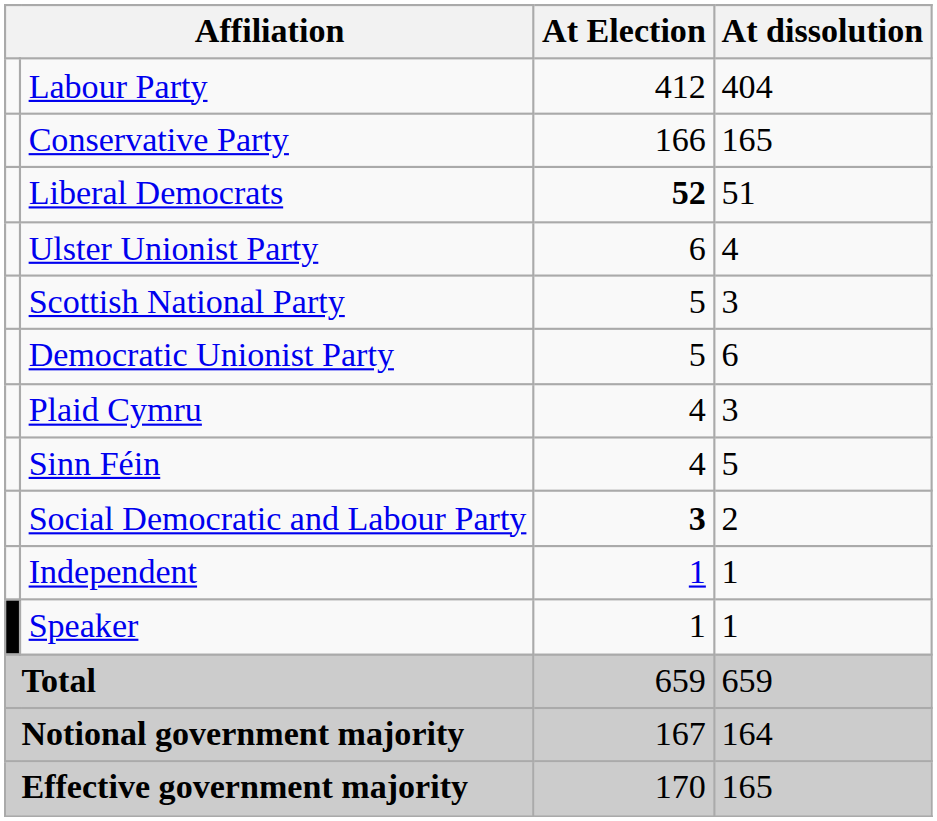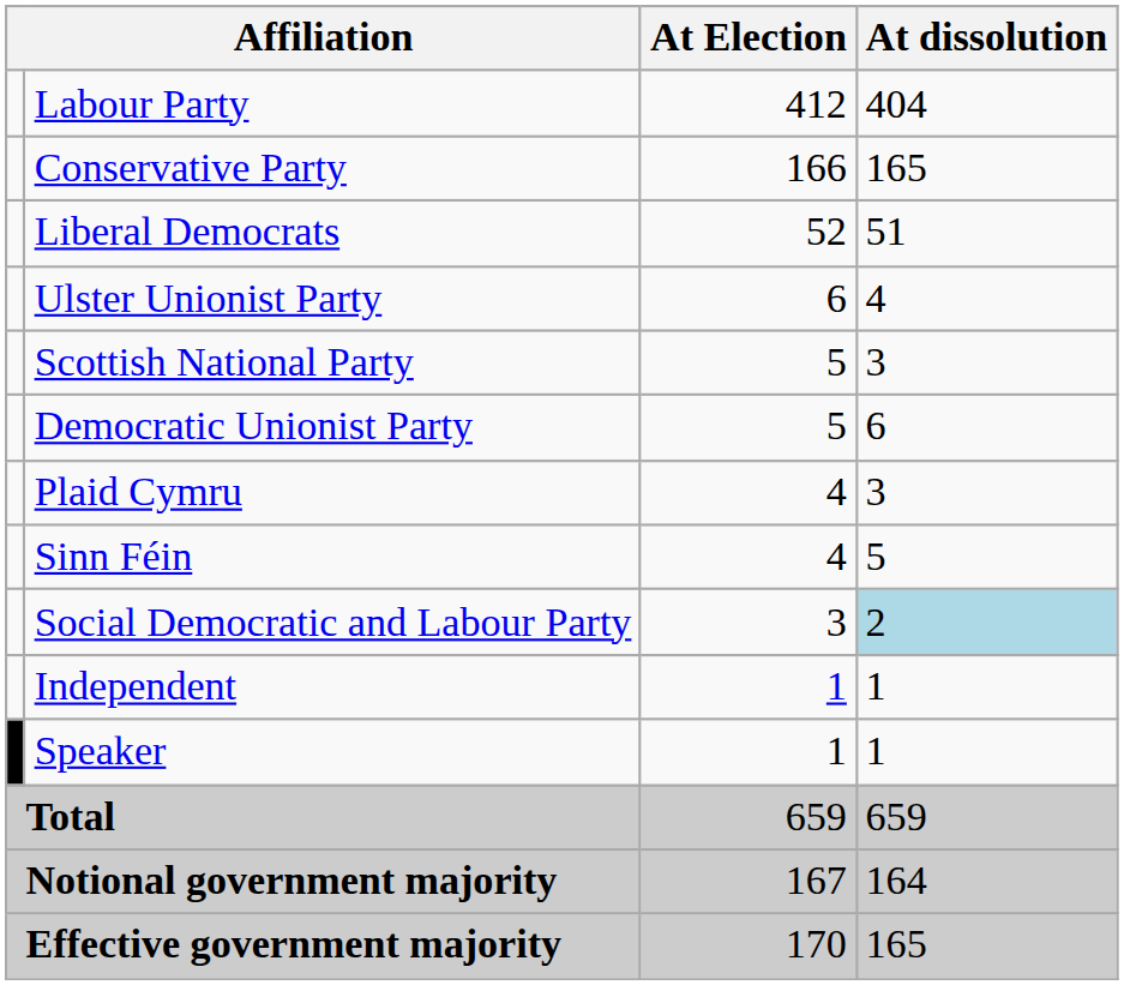Liberal Democrats | At Election: bold -> normal
Social Democratic and Labour Party | At Election: bold -> normal
Social Democratic and Labour Party | At dissolution: no background -> lightblue background
